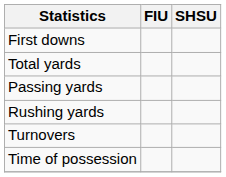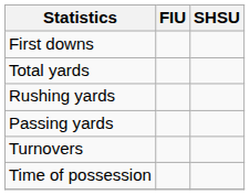rows swapped: Rushing yards <-> Passing yards
